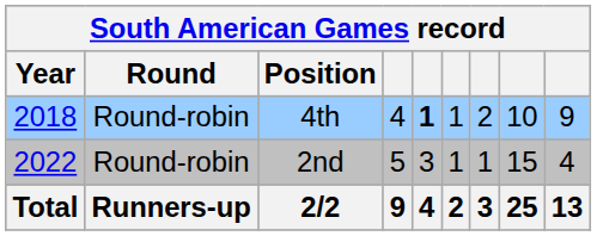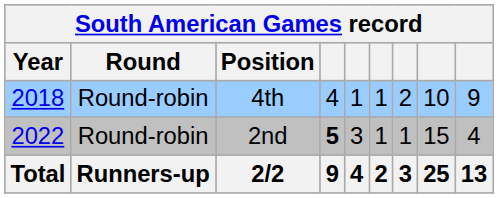4th | column 5: bold -> normal
2nd | column 4: normal -> bold
